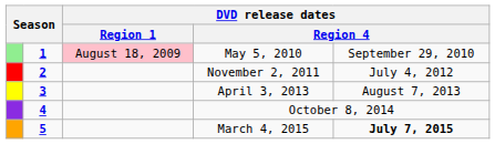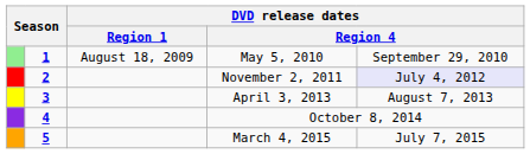May 5, 2010 | DVD release dates / Region 1: pink background -> no background
November 2, 2011 | column 5: no background -> lavender background
March 4, 2015 | column 5: bold -> normal
